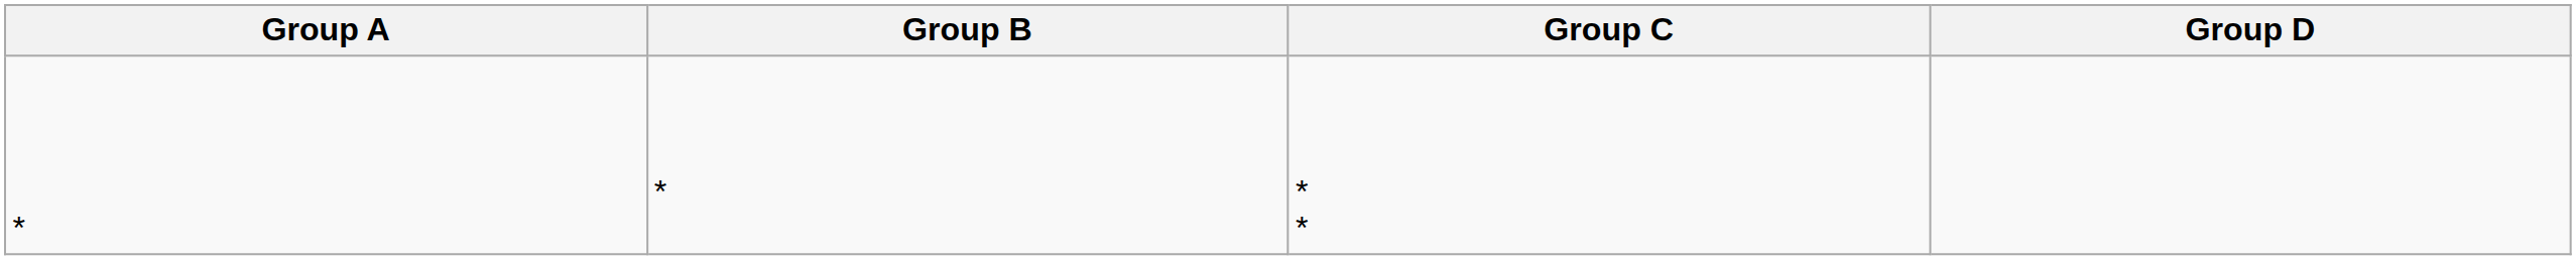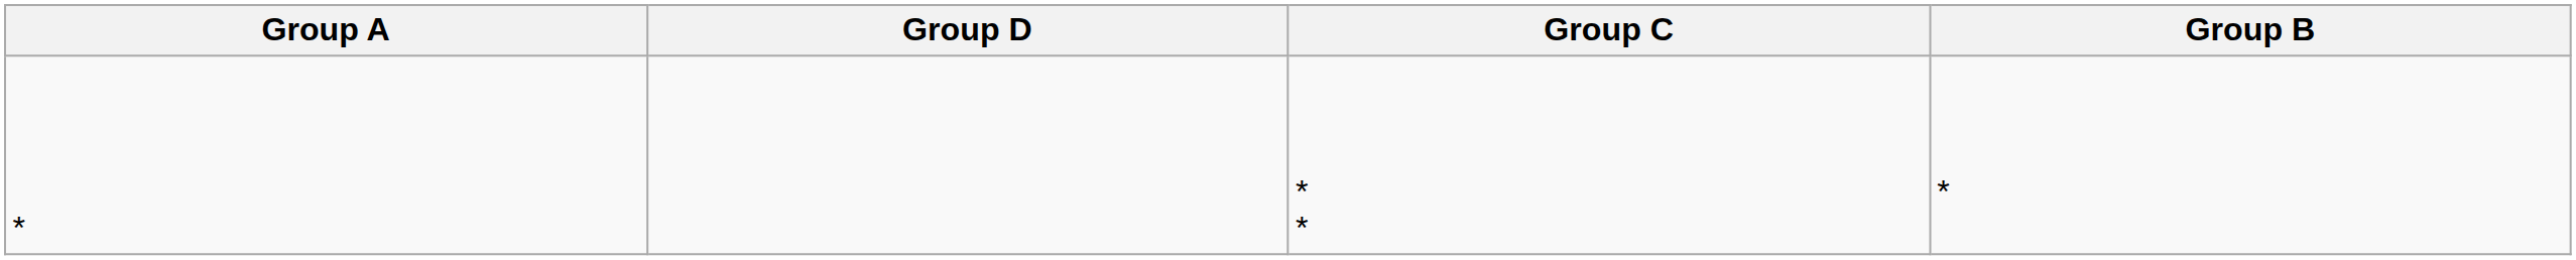columns swapped: Group B <-> Group D
